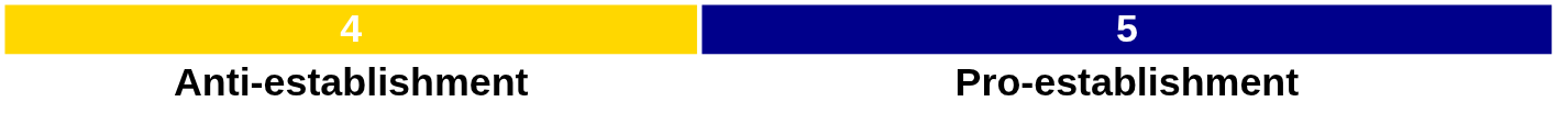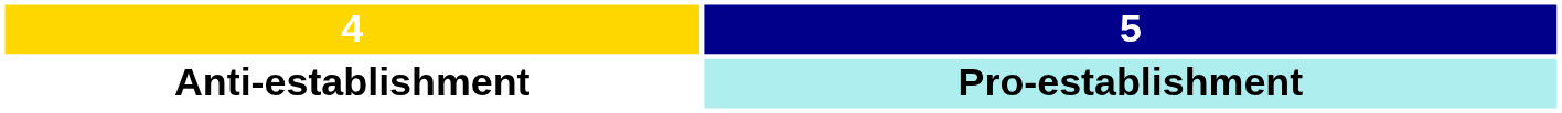Anti-establishment | 5: no background -> paleturquoise background
